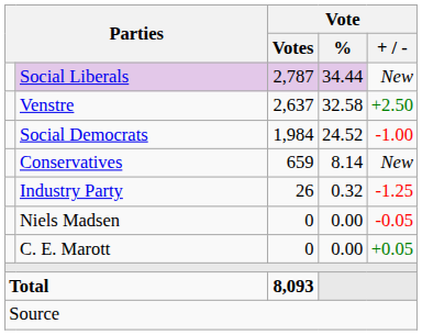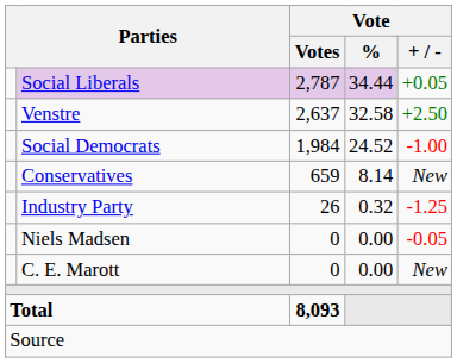Social Liberals | Vote / + / -: New -> +0.05
C. E. Marott | Vote / + / -: +0.05 -> New
